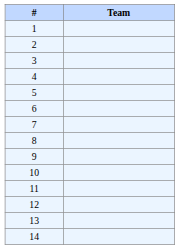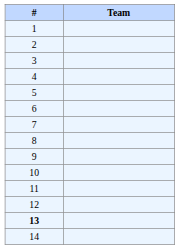13 | #: normal -> bold
